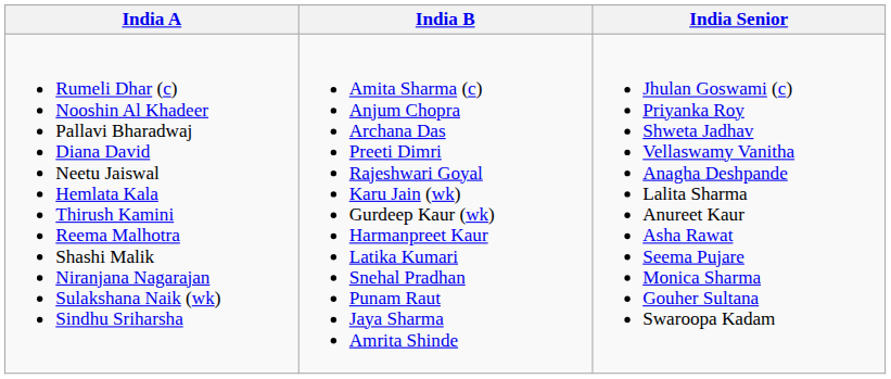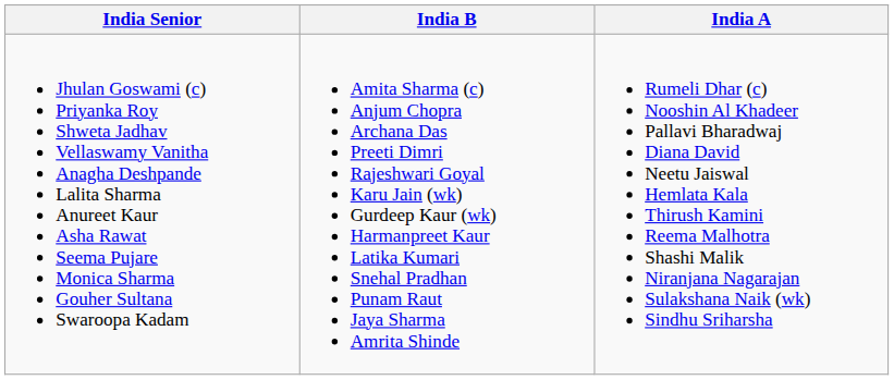columns swapped: India A <-> India Senior
